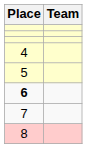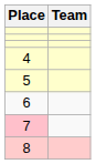row 7 | Place: bold -> normal
row 8 | Place: no background -> pink background
